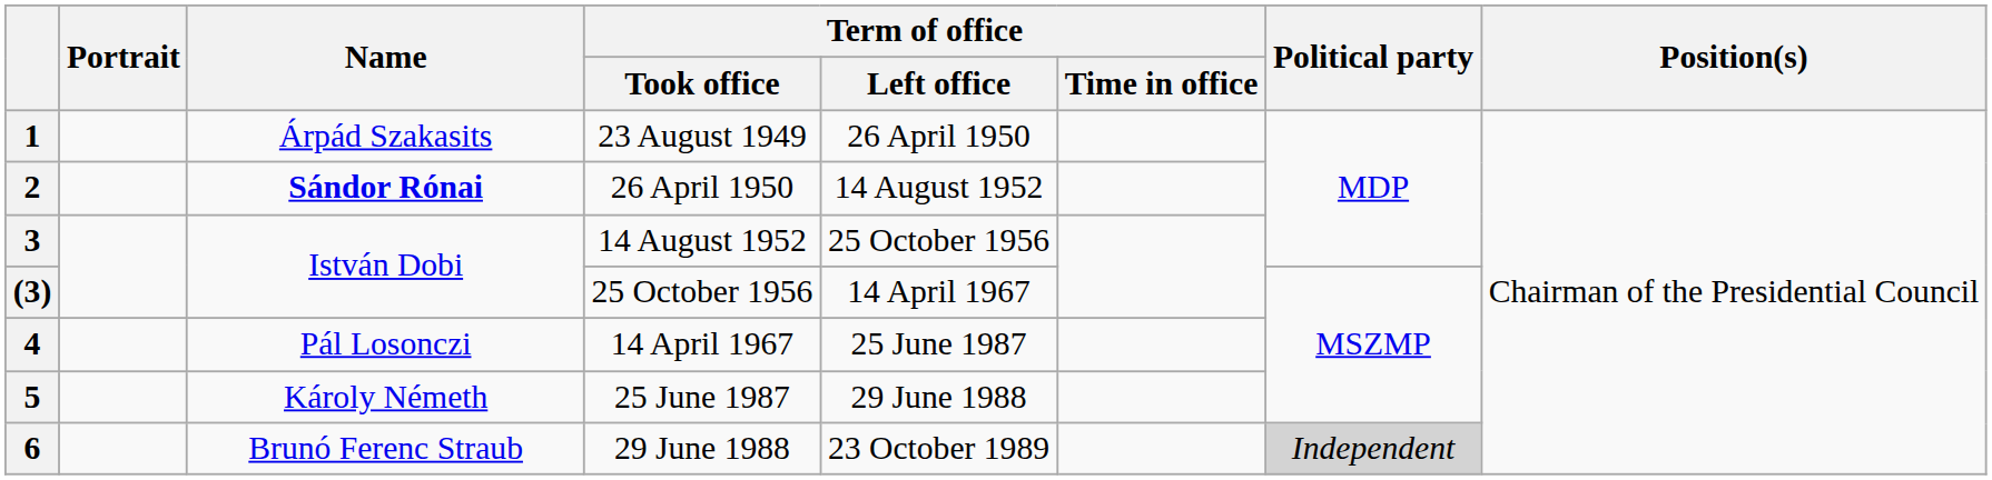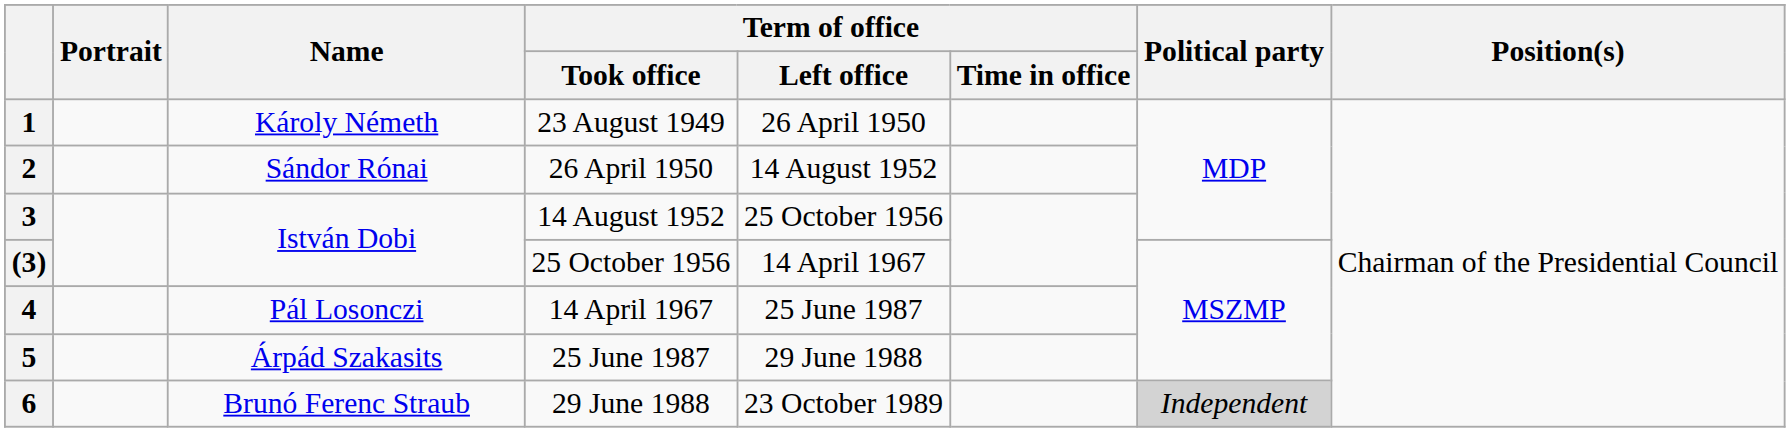1 | Name: Árpád Szakasits -> Károly Németh
2 | Name: bold -> normal
5 | Name: Károly Németh -> Árpád Szakasits
